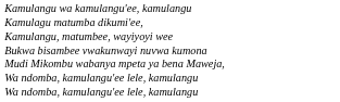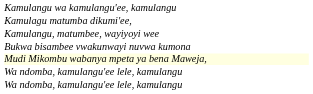row 5 | column 1: no background -> lightyellow background
